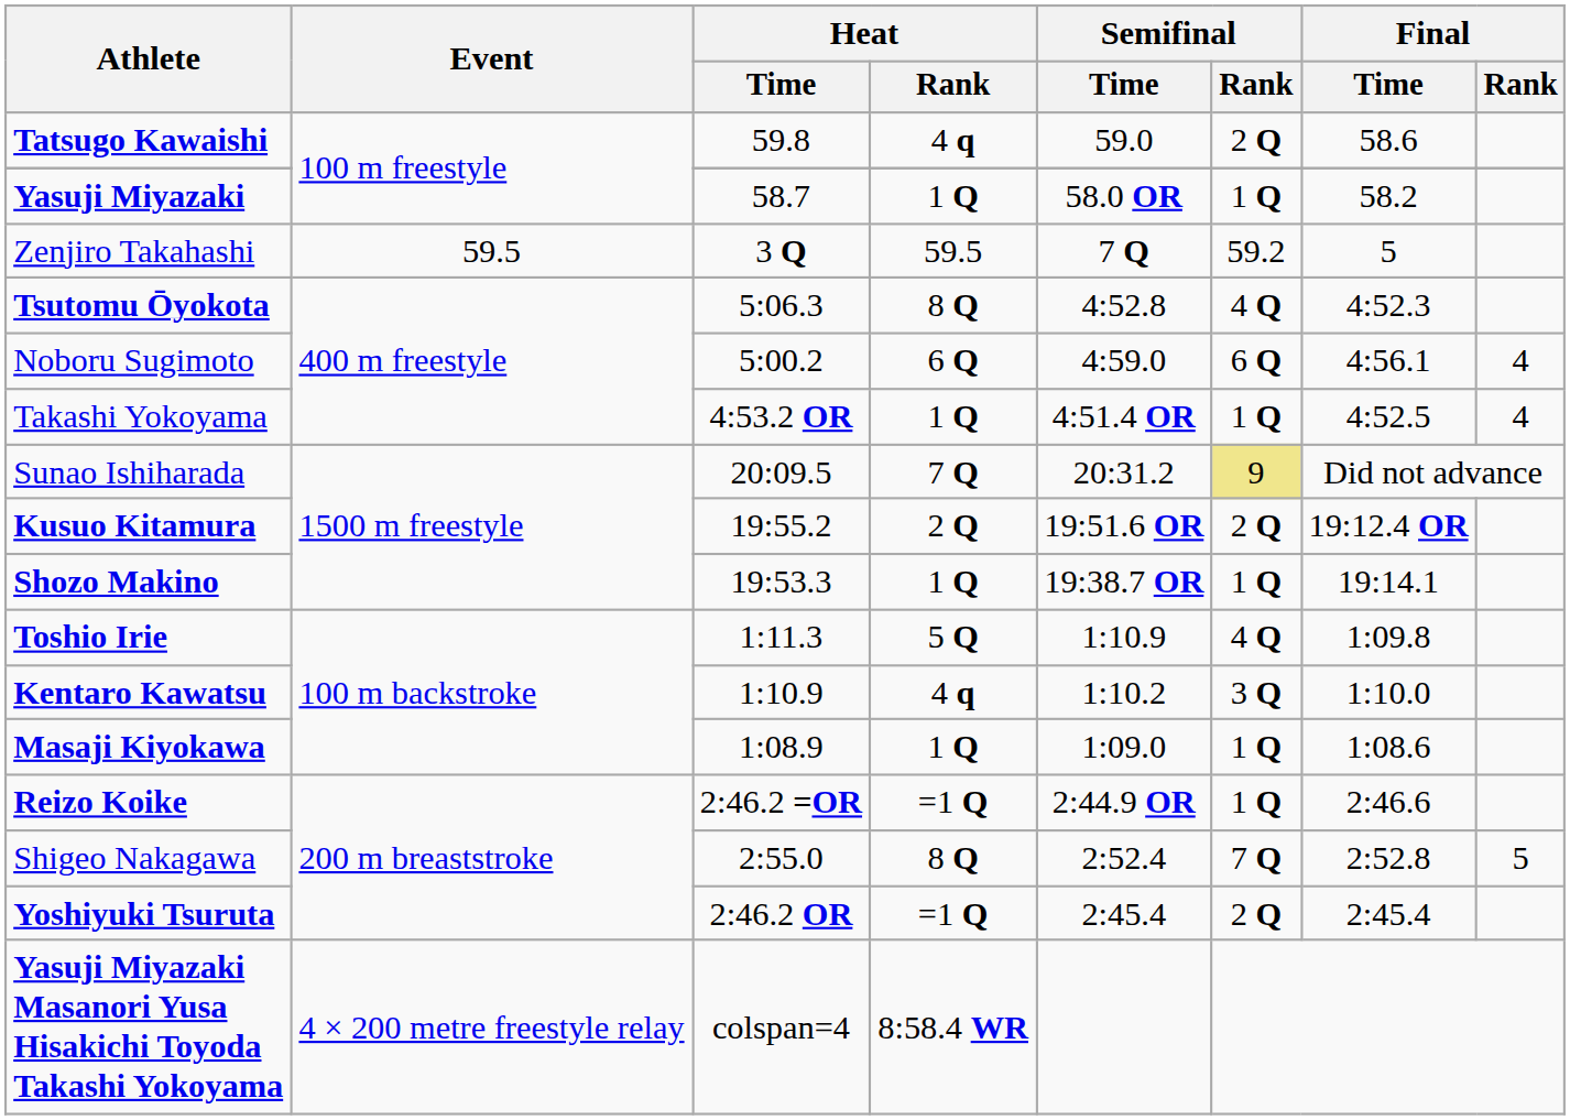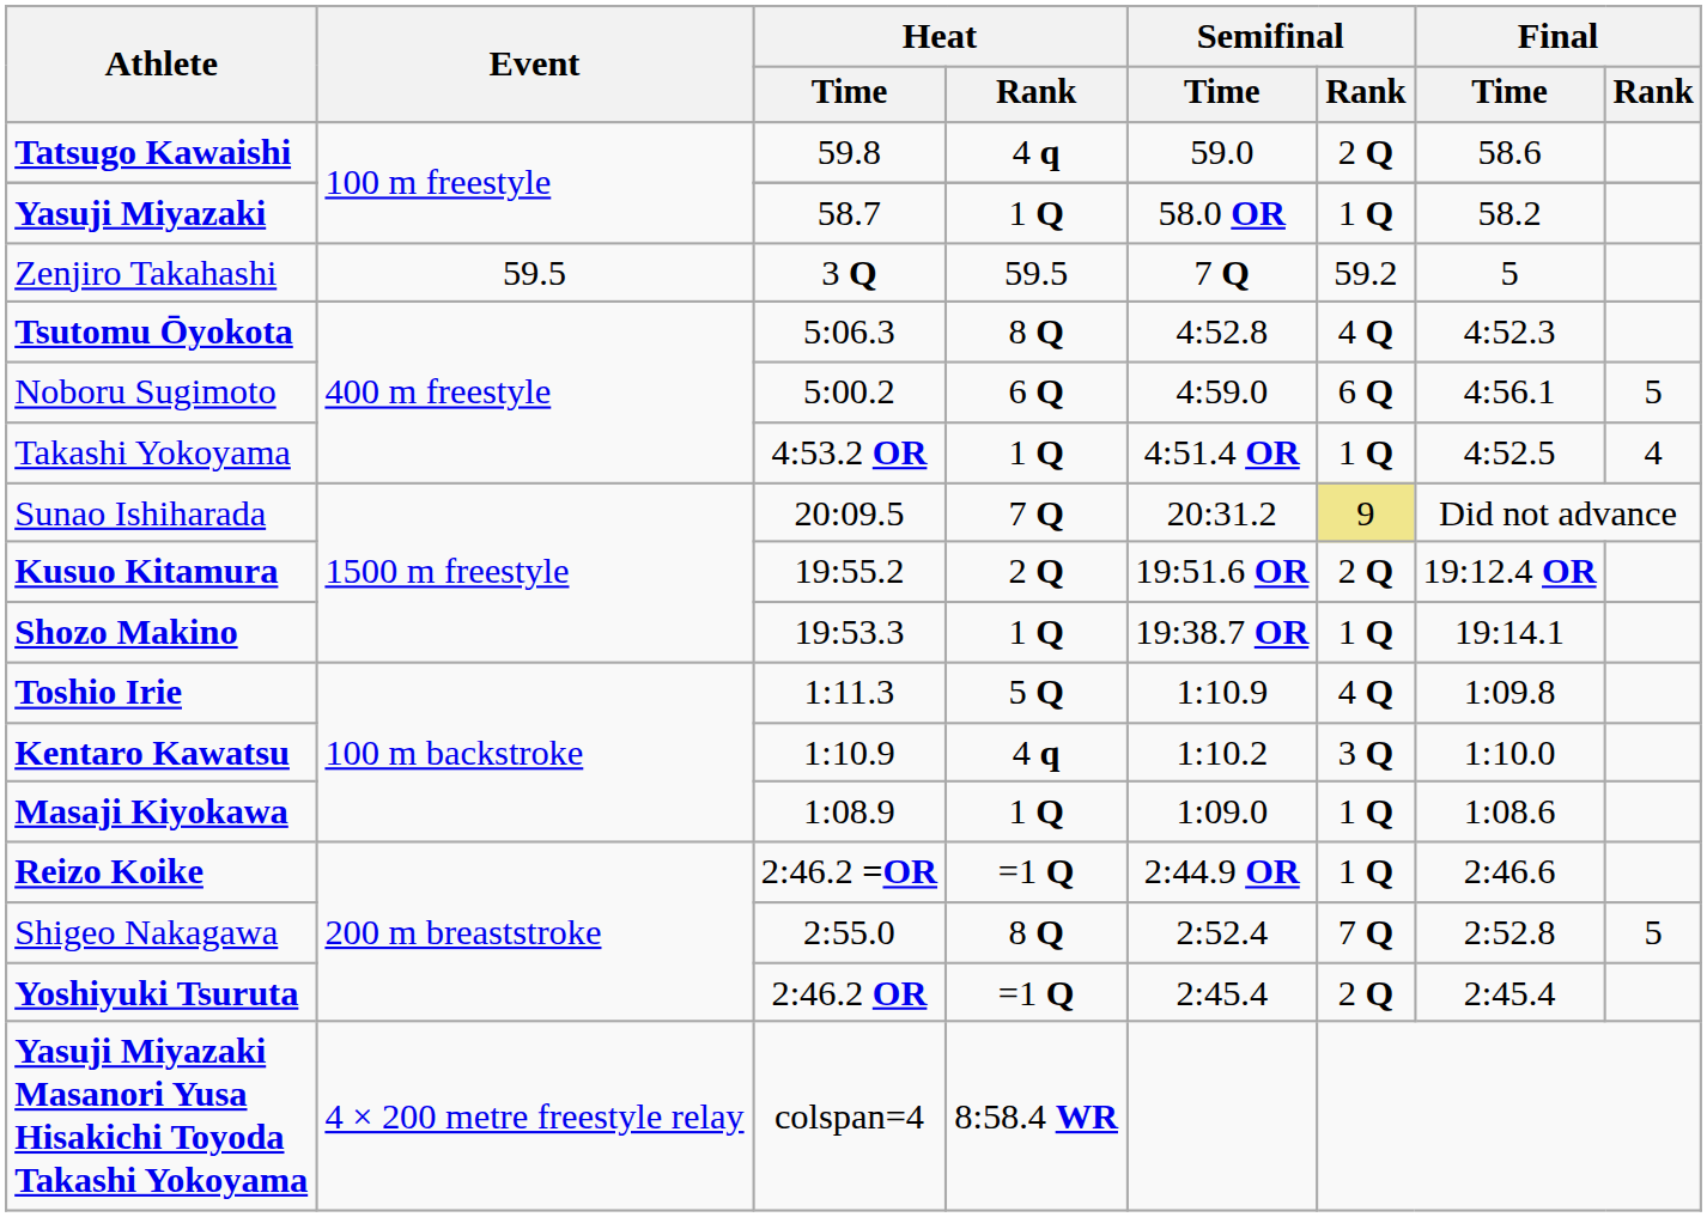Noboru Sugimoto | Final / Rank: 4 -> 5
